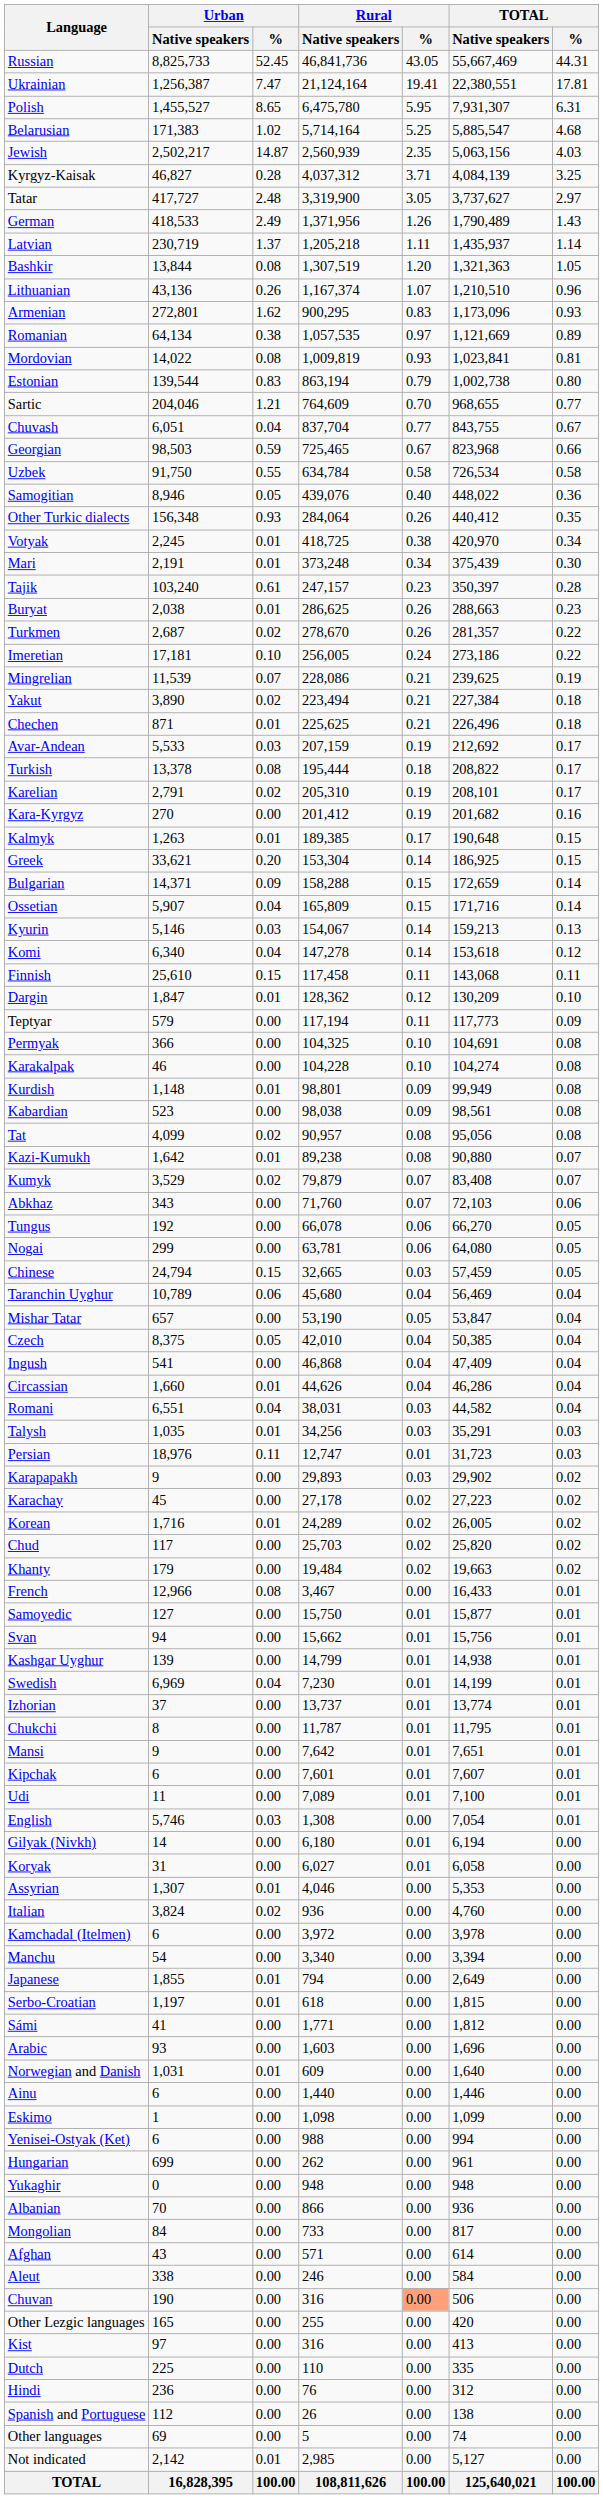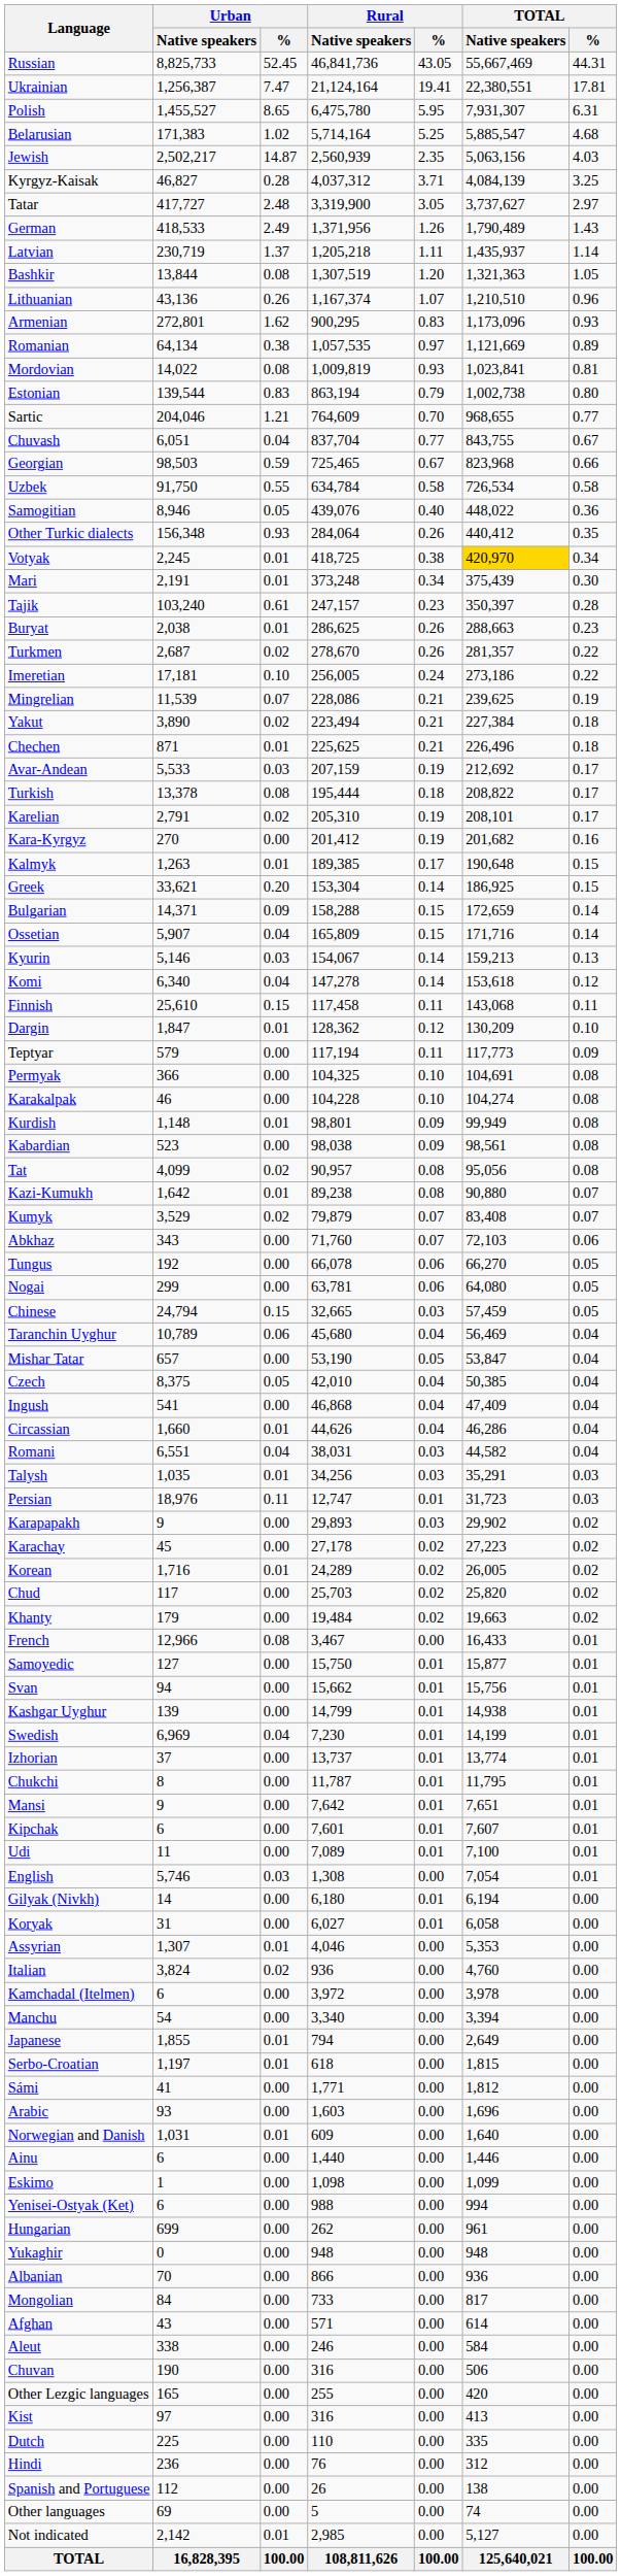Votyak | TOTAL / Native speakers: no background -> gold background
Chuvan | Rural / %: lightsalmon background -> no background
